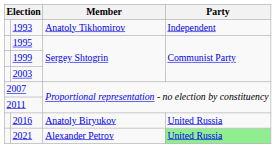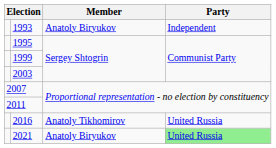1993 | Member: Anatoly Tikhomirov -> Anatoly Biryukov
2016 | Member: Anatoly Biryukov -> Anatoly Tikhomirov
2021 | Member: Alexander Petrov -> Anatoly Biryukov
